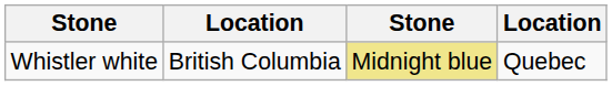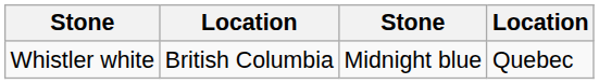Whistler white | column 3: khaki background -> no background
